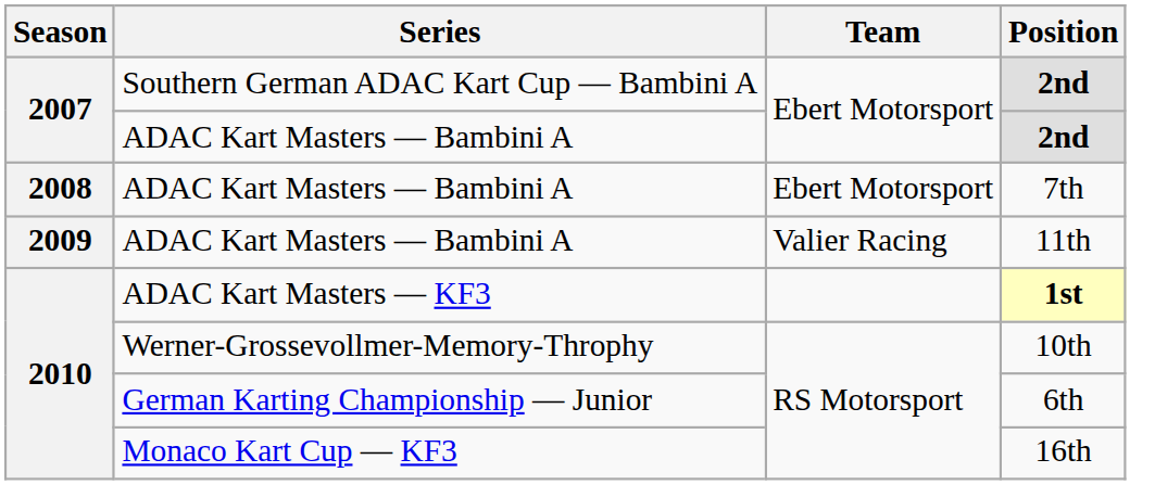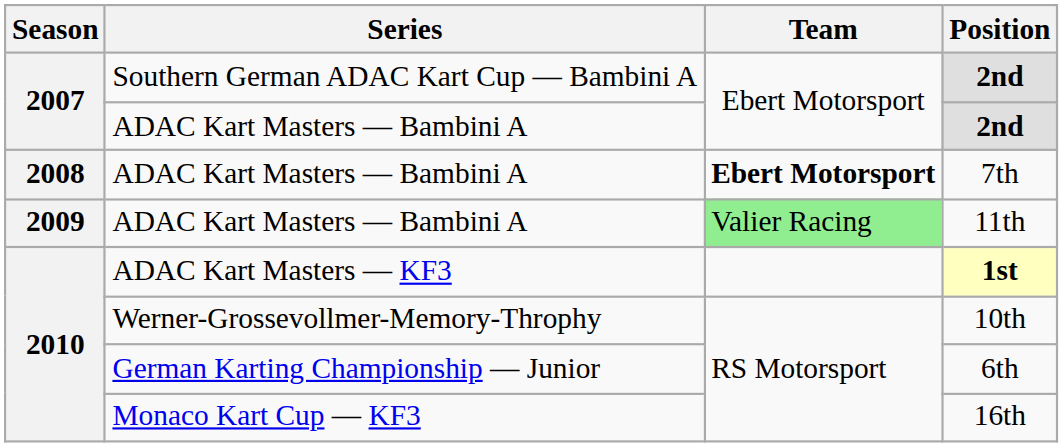7th | Team: normal -> bold
11th | Team: no background -> lightgreen background
